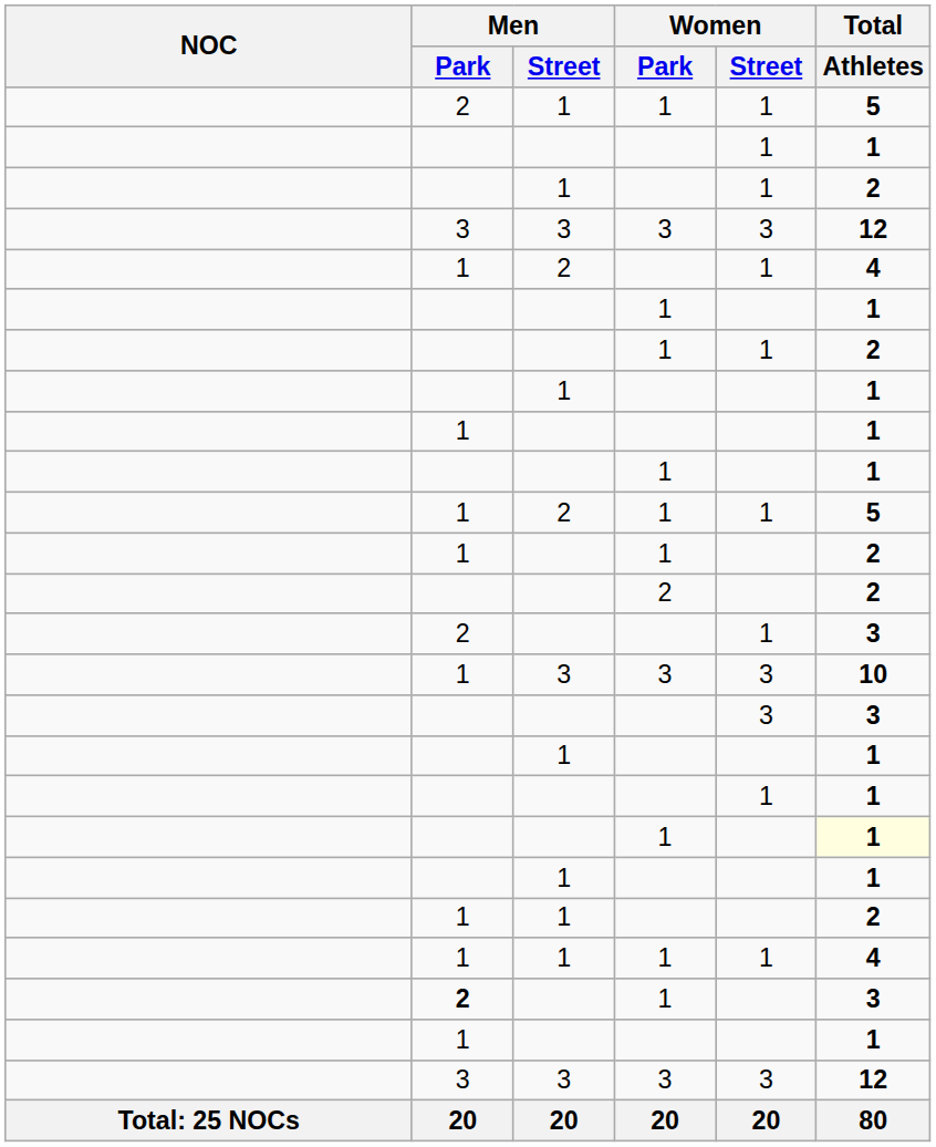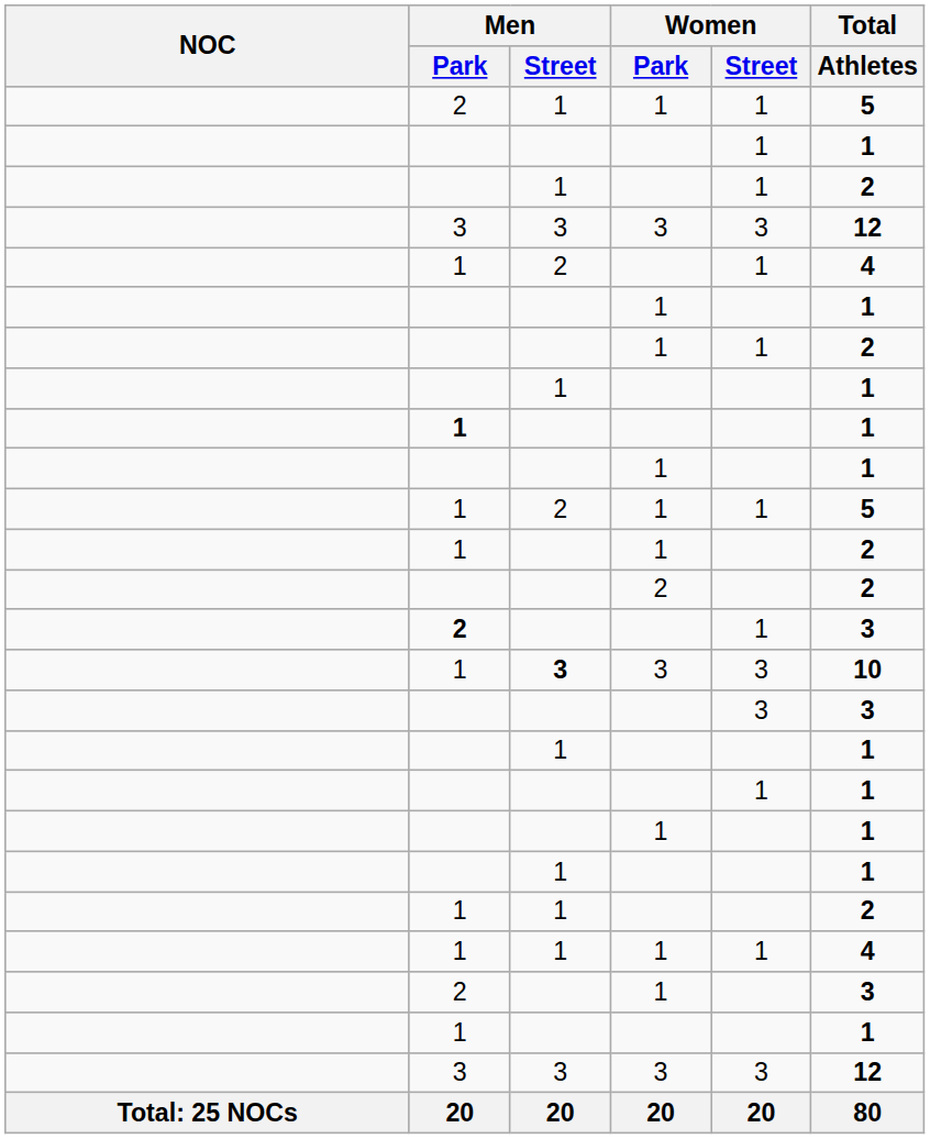row 11 | Men / Park: normal -> bold
row 16 | Men / Park: normal -> bold
row 17 | Men / Street: normal -> bold
row 21 | Total / Athletes: lightyellow background -> no background
row 25 | Men / Park: bold -> normal
